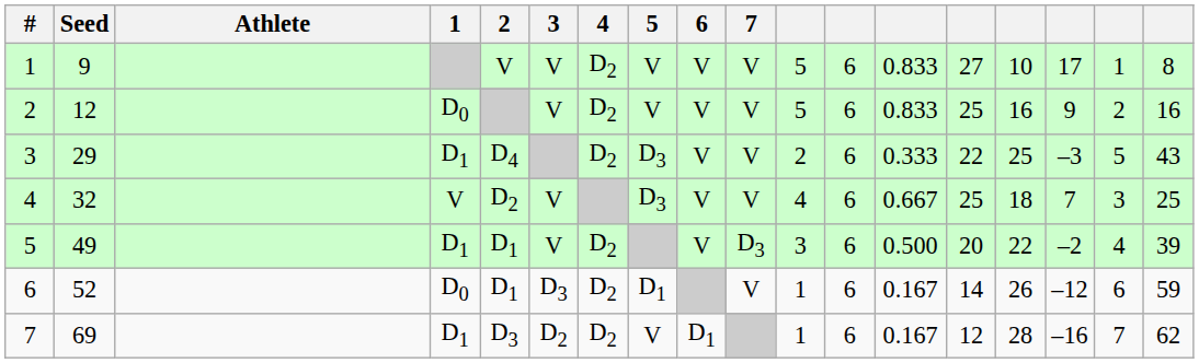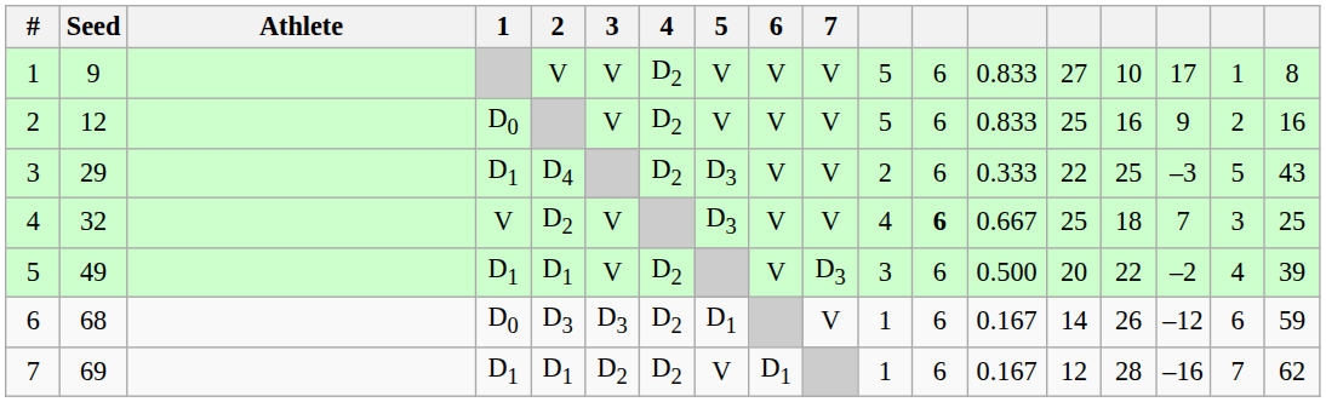row 5 | column 12: normal -> bold
row 7 | Seed: 52 -> 68
row 7 | 2: D1 -> D3
row 8 | 2: D3 -> D1
